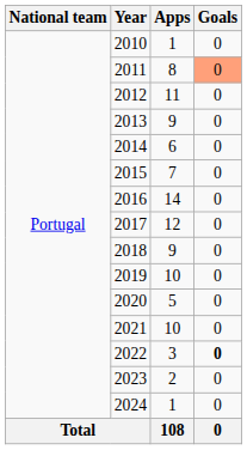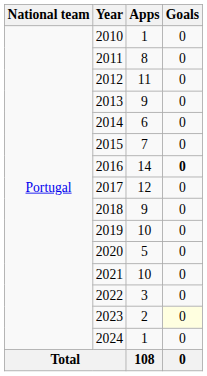2011 | Goals: lightsalmon background -> no background
2016 | Goals: normal -> bold
2022 | Goals: bold -> normal
2023 | Goals: no background -> lightyellow background
